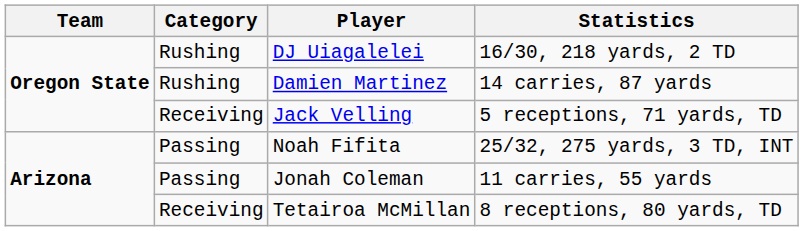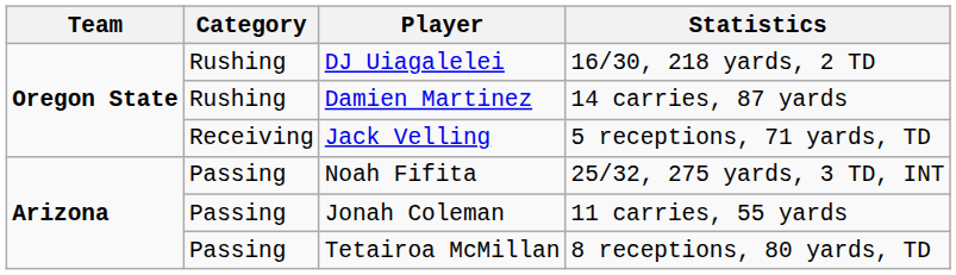Tetairoa McMillan | Category: Receiving -> Passing
